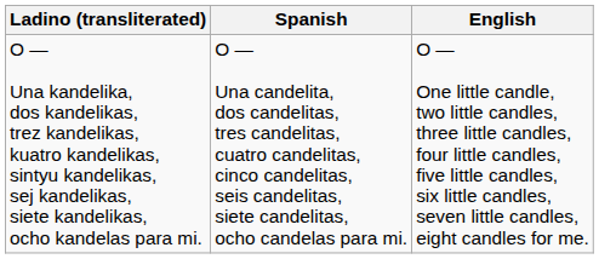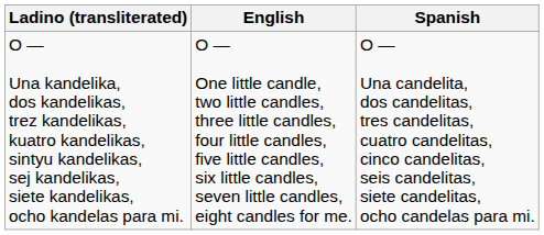columns swapped: English <-> Spanish
